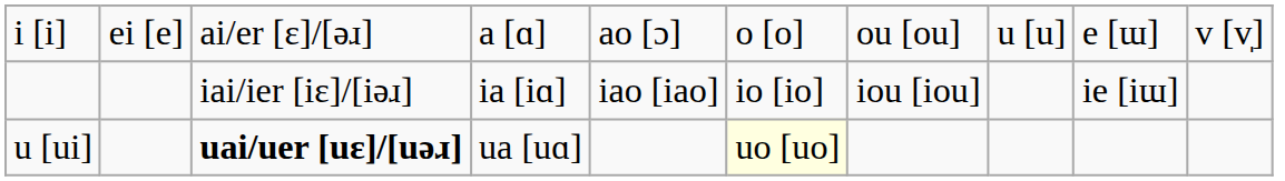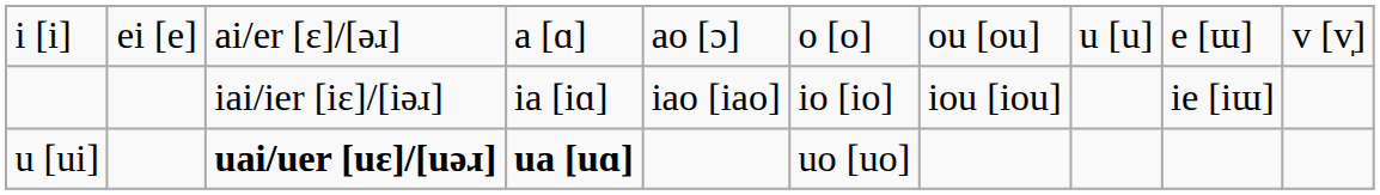u [ui] | column 4: normal -> bold
u [ui] | column 6: lightyellow background -> no background
